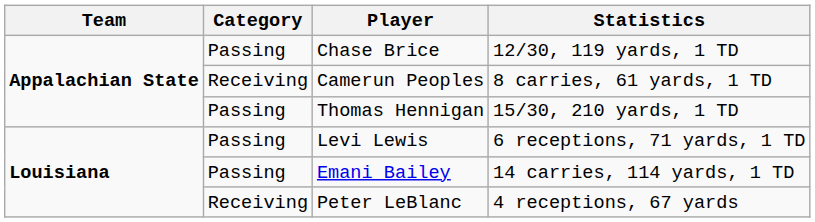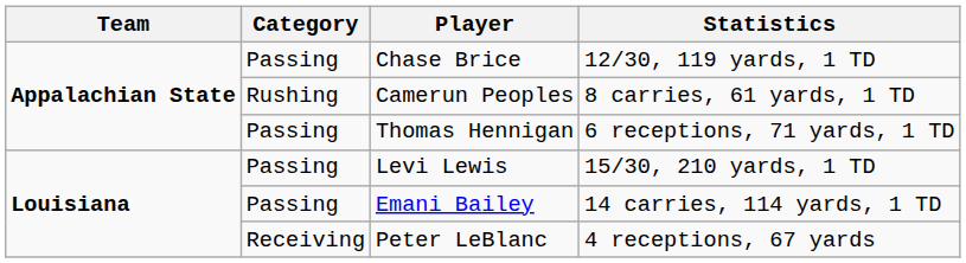Camerun Peoples | Category: Receiving -> Rushing
Thomas Hennigan | Statistics: 15/30, 210 yards, 1 TD -> 6 receptions, 71 yards, 1 TD
Levi Lewis | Statistics: 6 receptions, 71 yards, 1 TD -> 15/30, 210 yards, 1 TD
